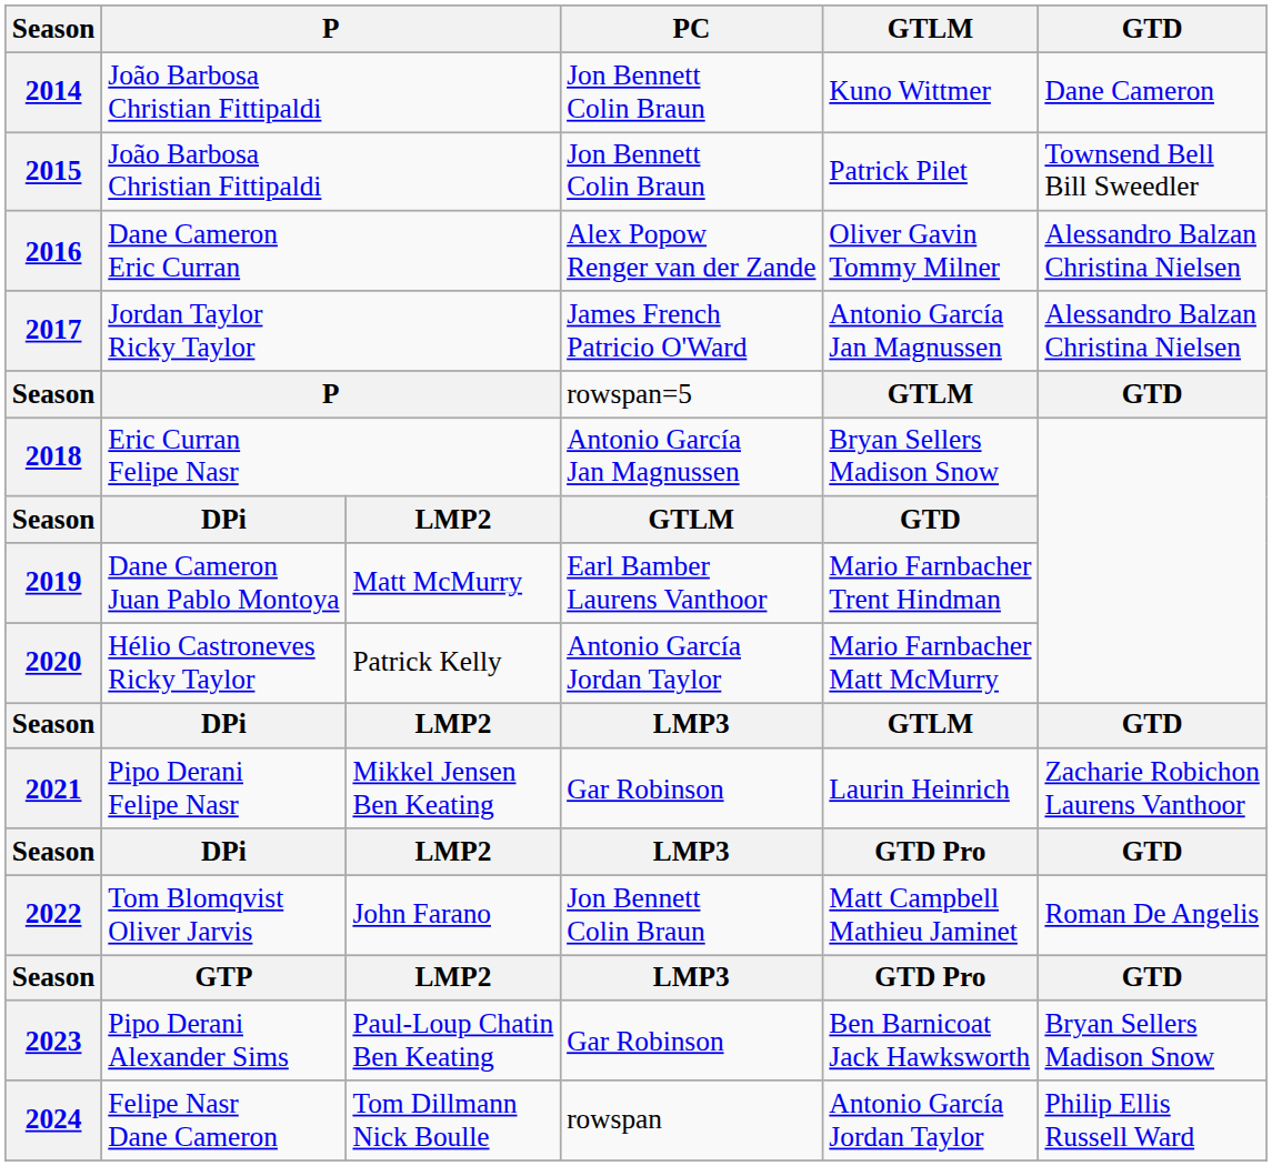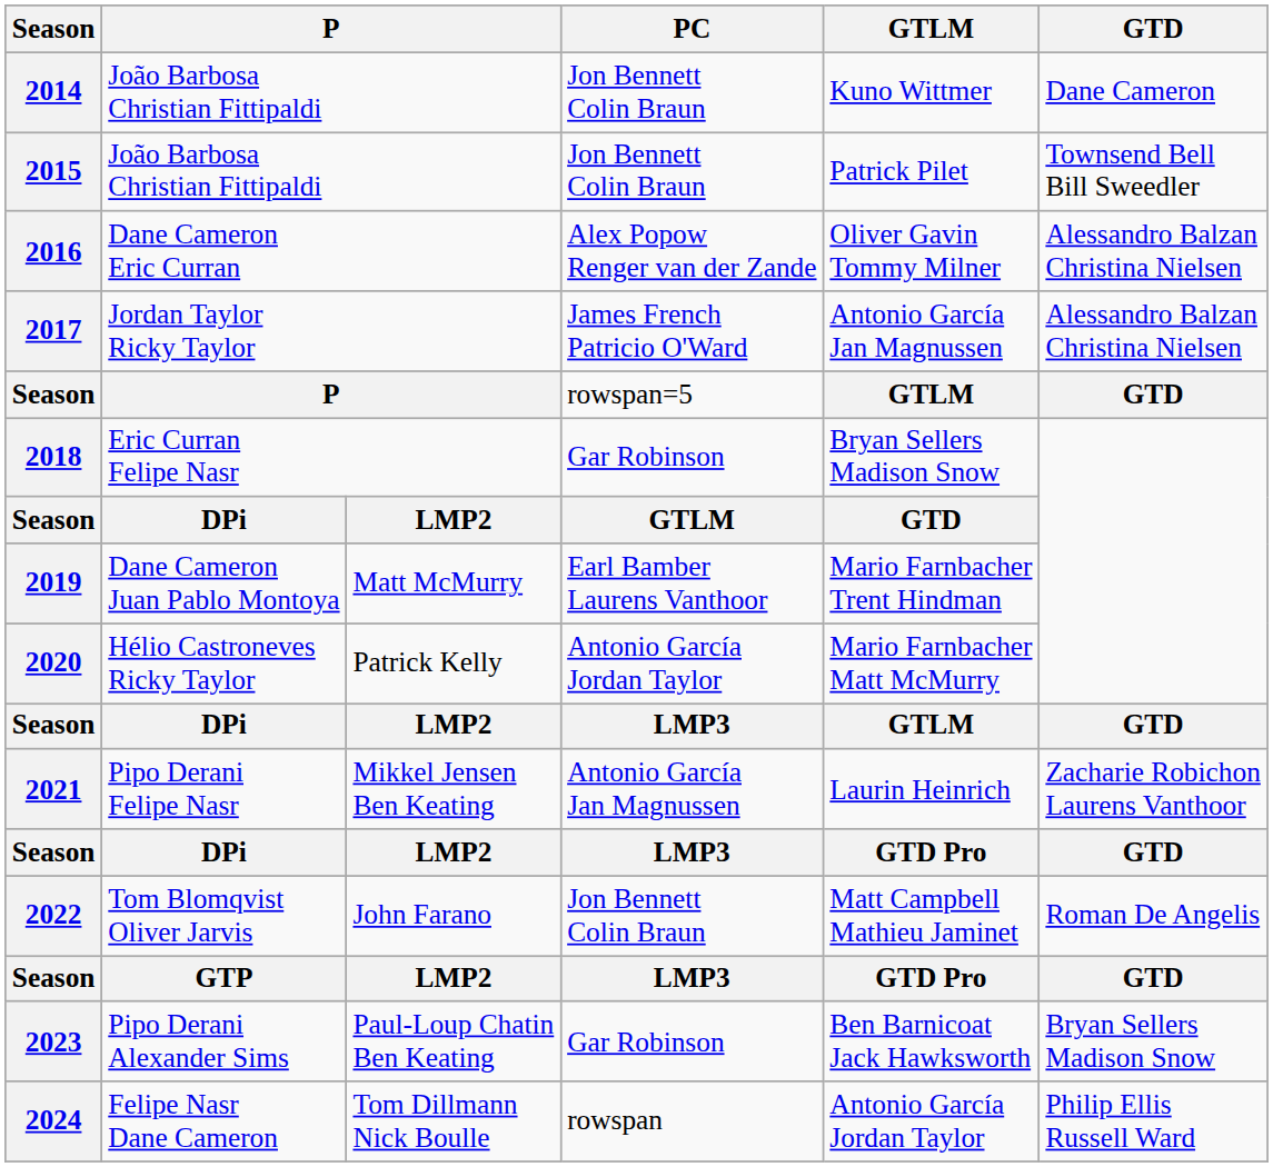2018 | PC: Antonio García Jan Magnussen -> Gar Robinson
2021 | PC: Gar Robinson -> Antonio García Jan Magnussen
